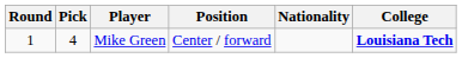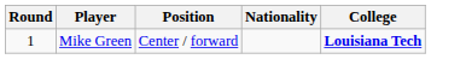- column: Pick | 4
